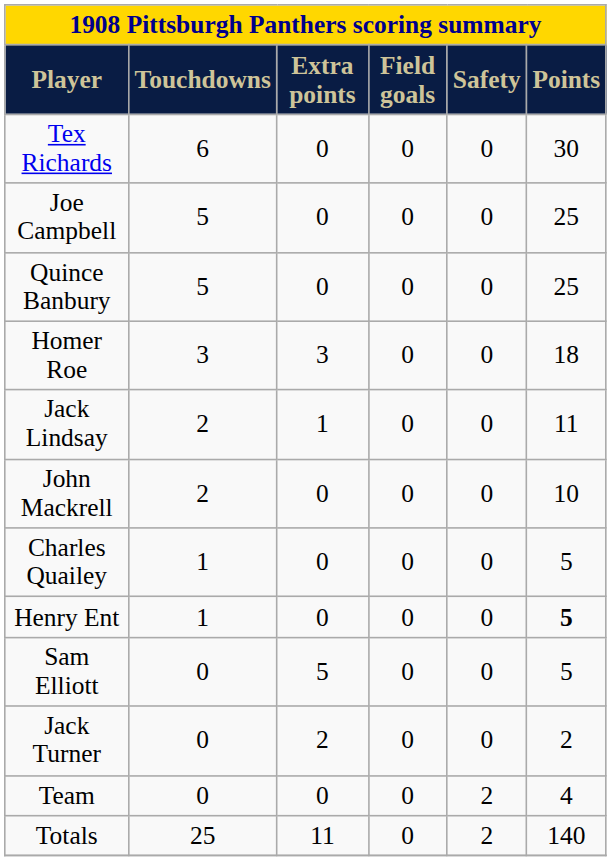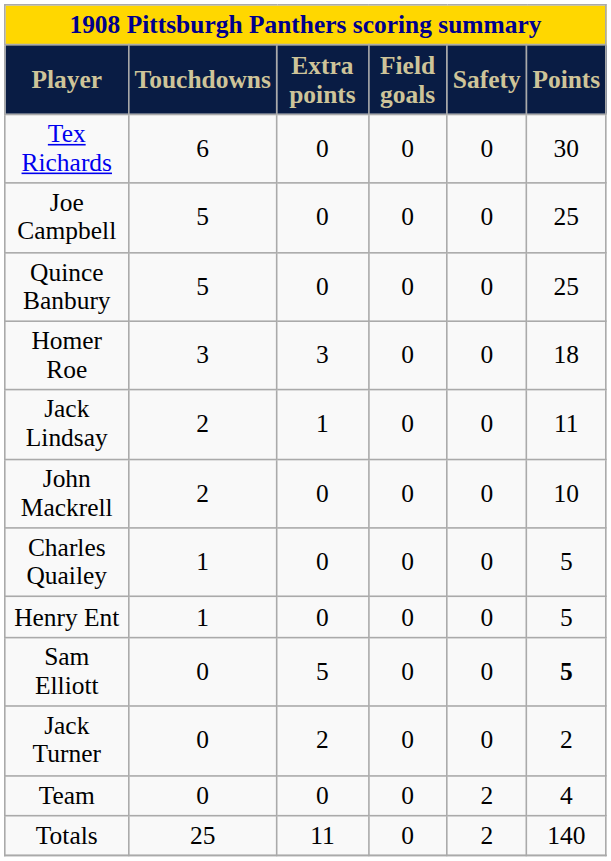Henry Ent | Points: bold -> normal
Sam Elliott | Points: normal -> bold
